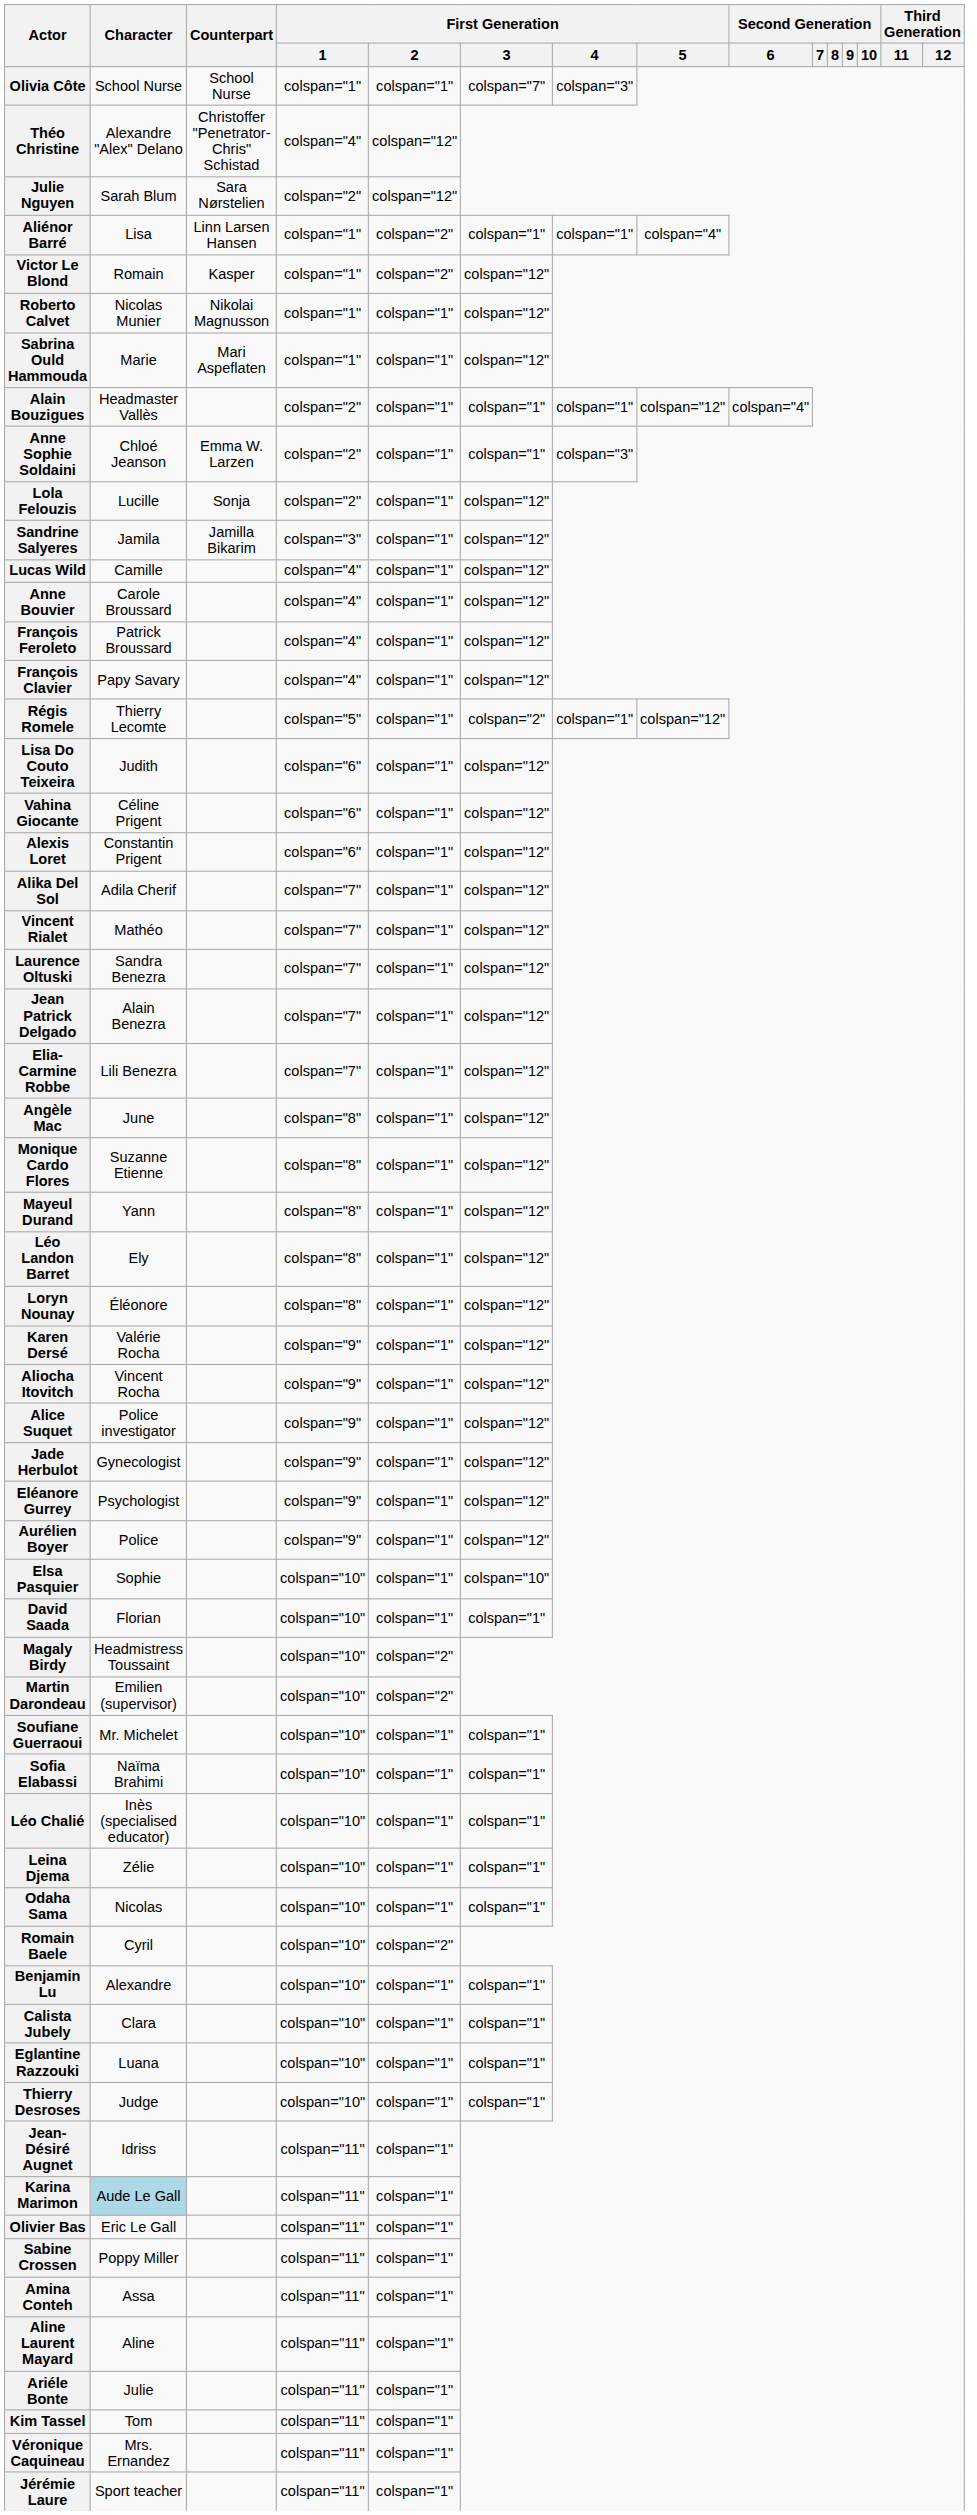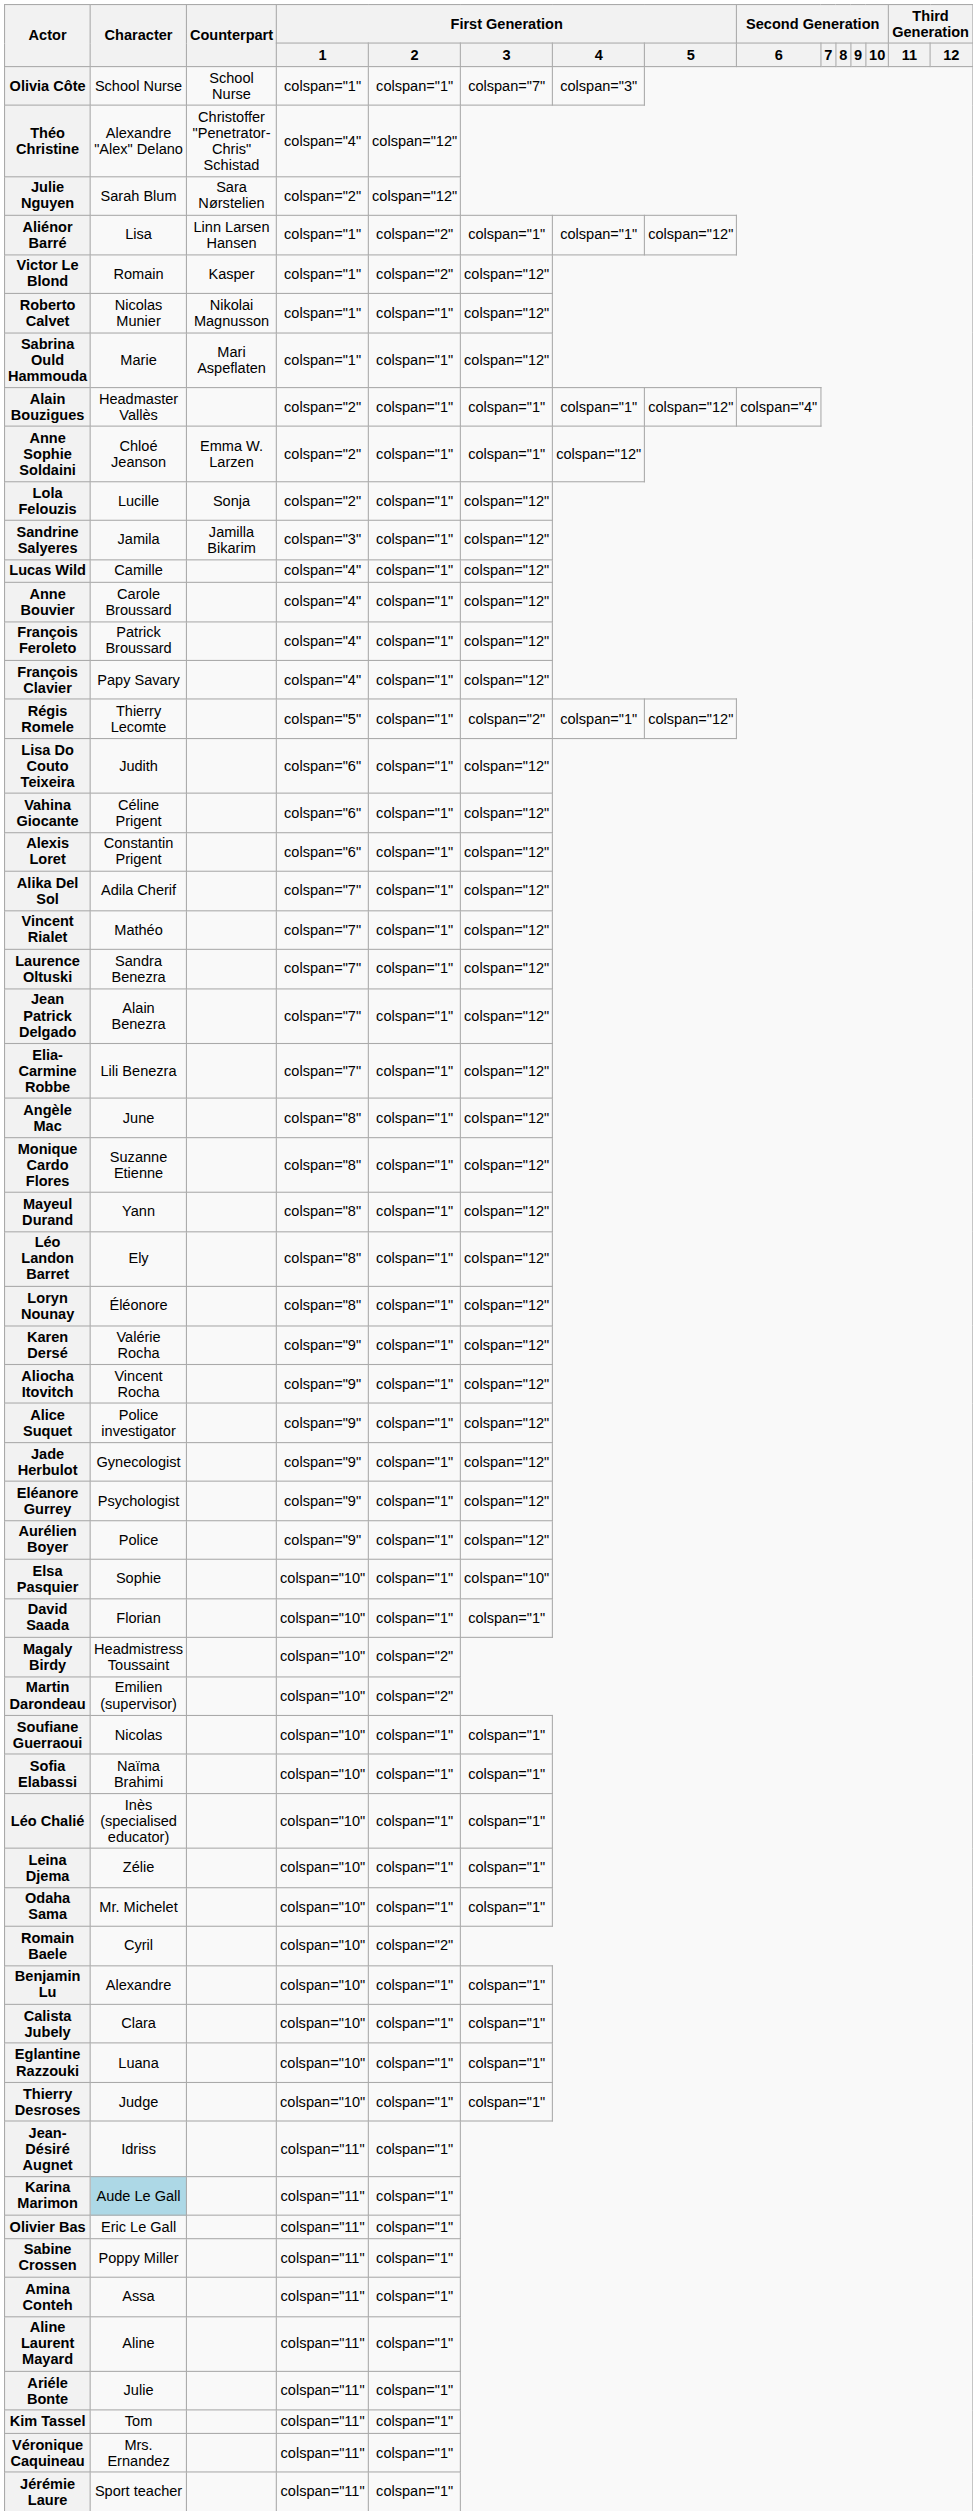Aliénor Barré | First Generation / 5: colspan="4" -> colspan="12"
Anne Sophie Soldaini | First Generation / 4: colspan="3" -> colspan="12"
Soufiane Guerraoui | Character: Mr. Michelet -> Nicolas
Odaha Sama | Character: Nicolas -> Mr. Michelet
